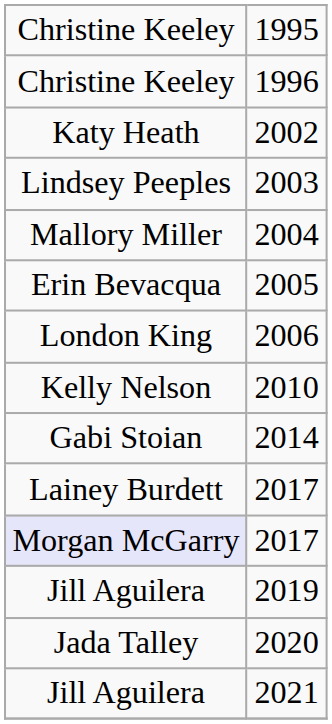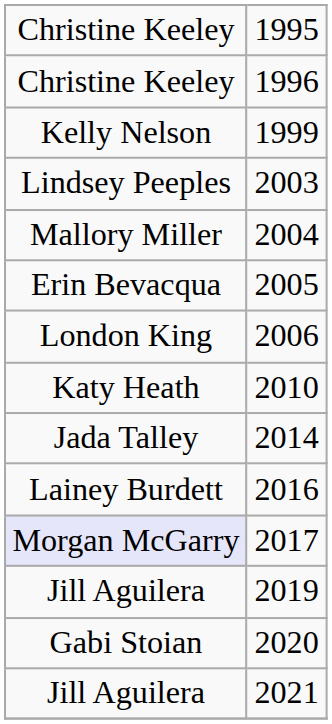row 3 | column 1: Katy Heath -> Kelly Nelson
row 3 | column 2: 2002 -> 1999
row 8 | column 1: Kelly Nelson -> Katy Heath
row 9 | column 1: Gabi Stoian -> Jada Talley
row 10 | column 2: 2017 -> 2016
row 13 | column 1: Jada Talley -> Gabi Stoian
